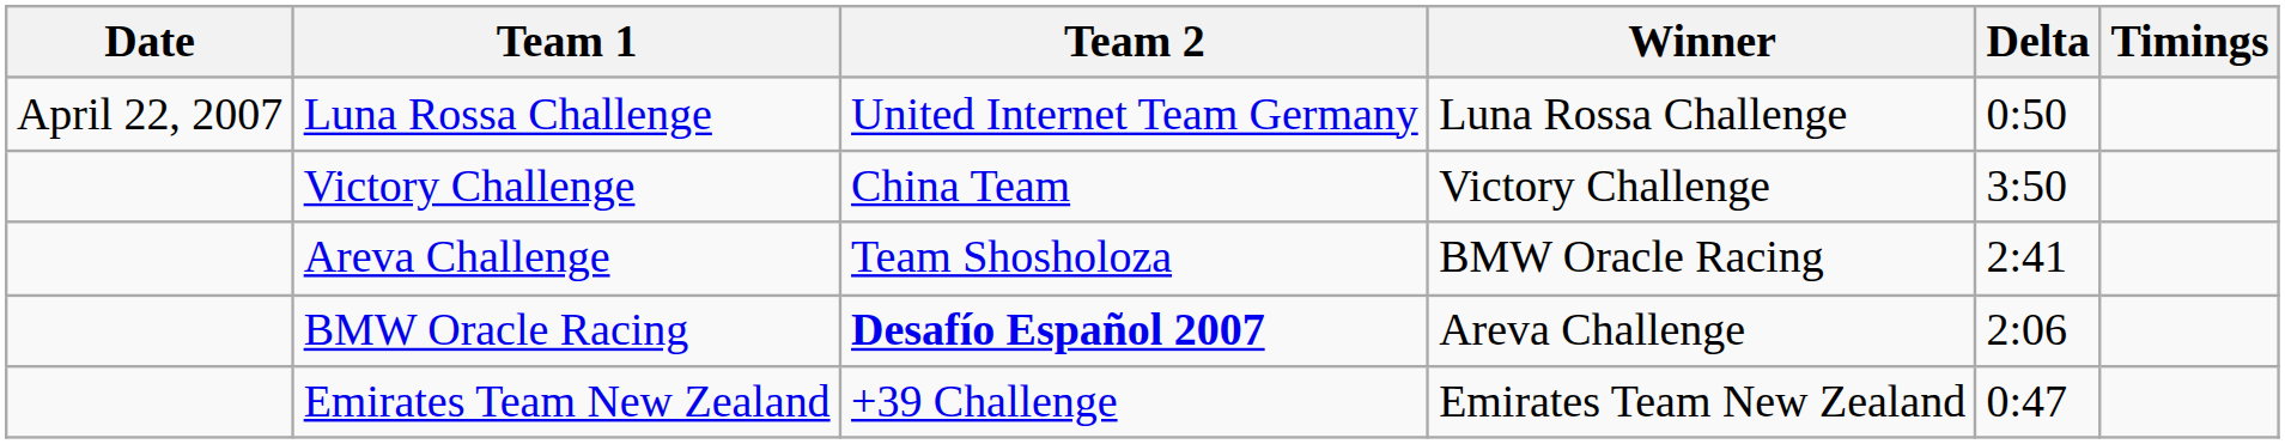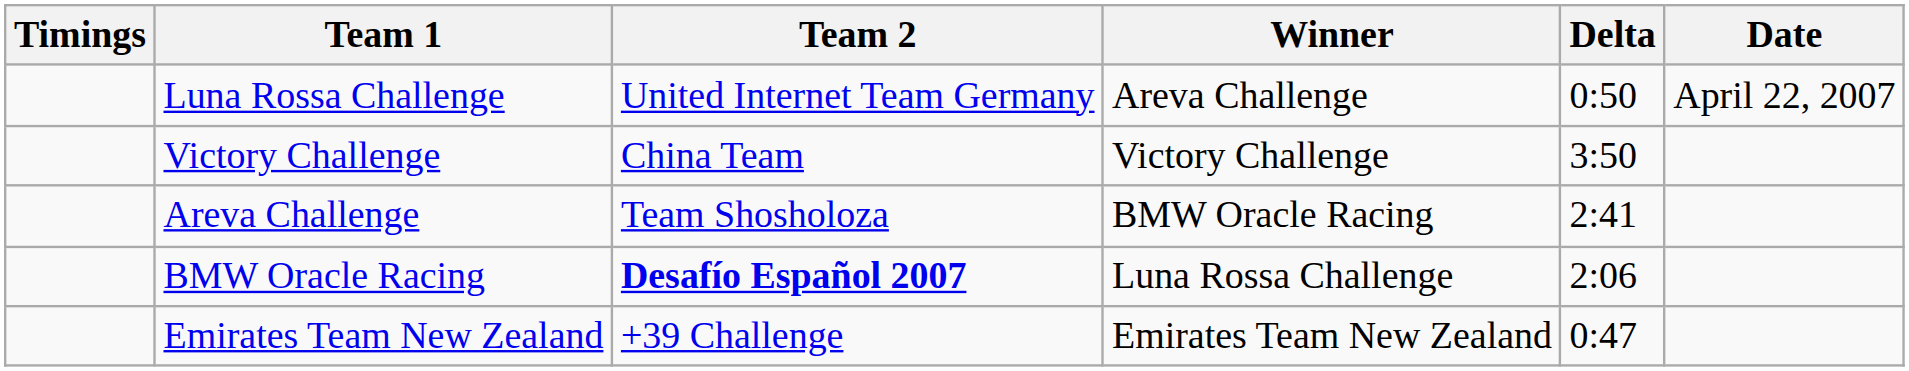columns swapped: Date <-> Timings
row 2 | Winner: Luna Rossa Challenge -> Areva Challenge
row 5 | Winner: Areva Challenge -> Luna Rossa Challenge
